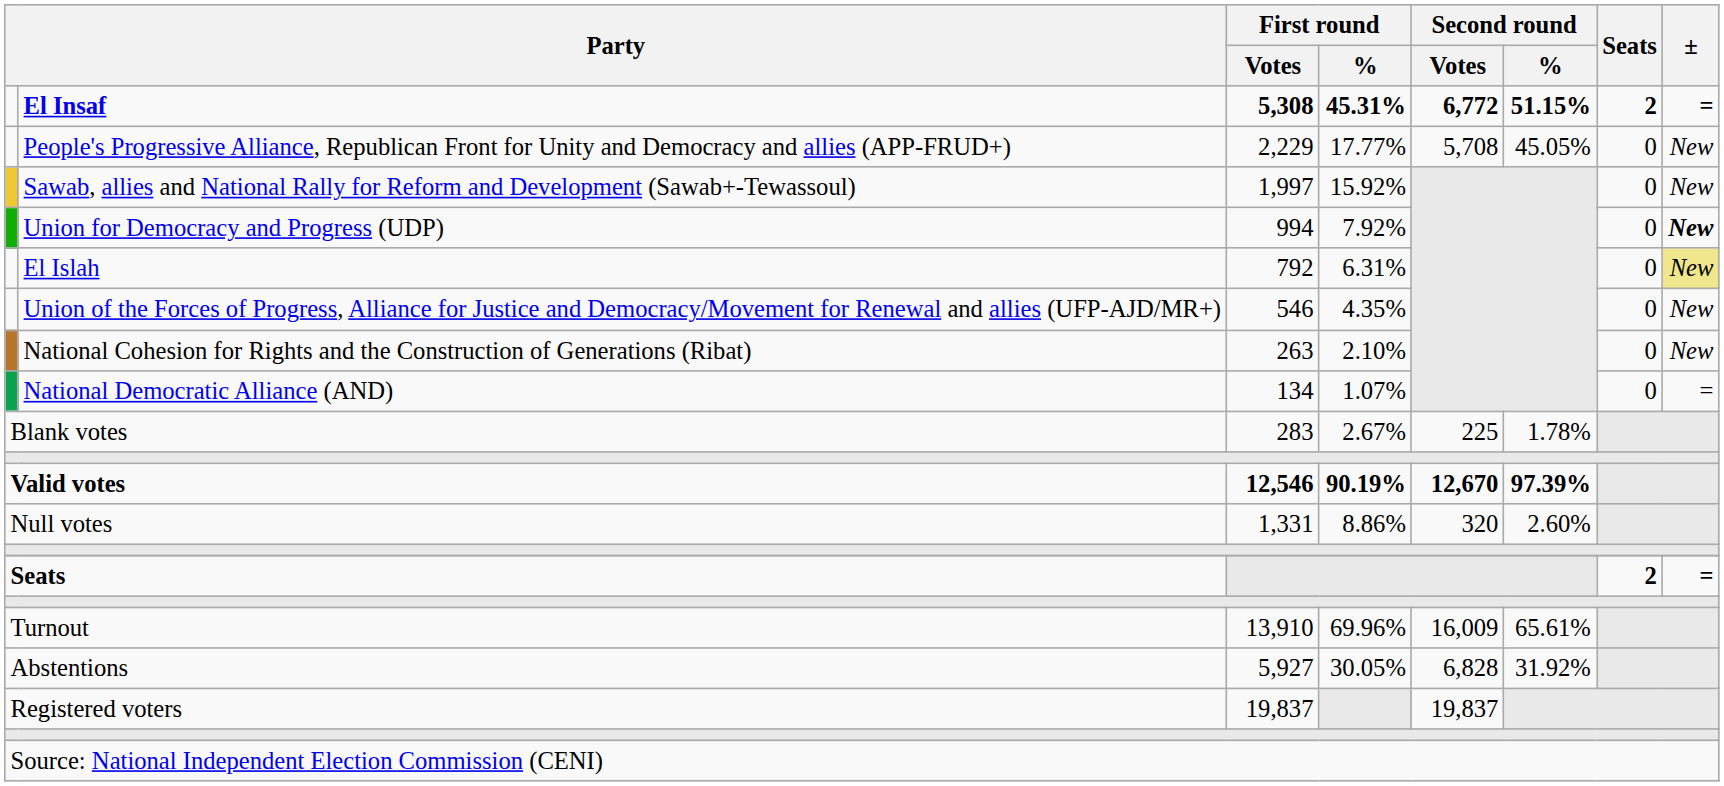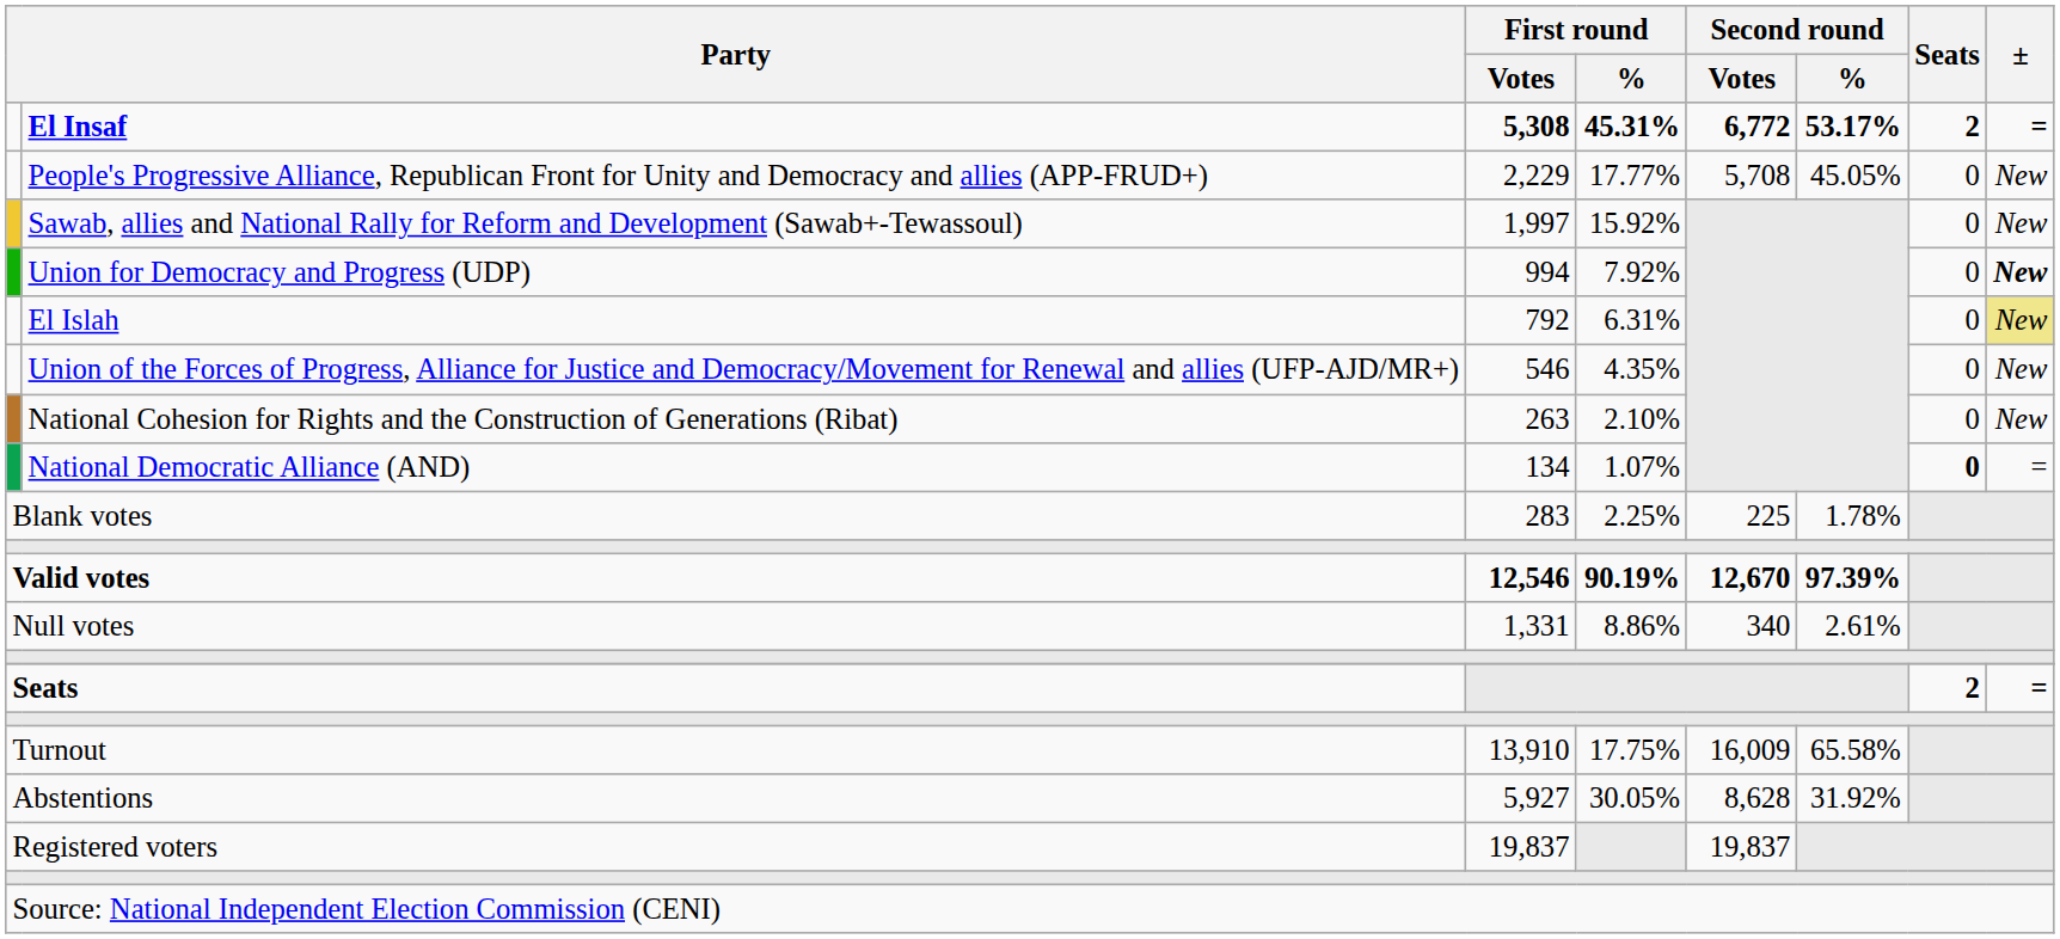El Insaf | Second round / %: 51.15% -> 53.17%
National Democratic Alliance (AND) | Seats: normal -> bold
Blank votes | First round / %: 2.67% -> 2.25%
Null votes | Second round / Votes: 320 -> 340
Null votes | Second round / %: 2.60% -> 2.61%
Turnout | First round / %: 69.96% -> 17.75%
Turnout | Second round / %: 65.61% -> 65.58%
Abstentions | Second round / Votes: 6,828 -> 8,628
